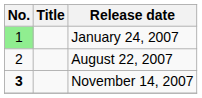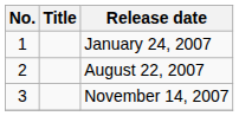January 24, 2007 | No.: lightgreen background -> no background
November 14, 2007 | No.: bold -> normal
